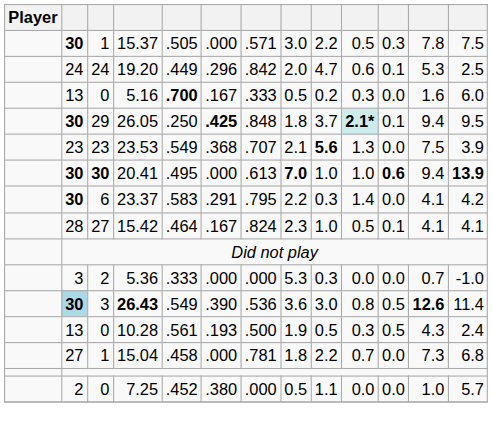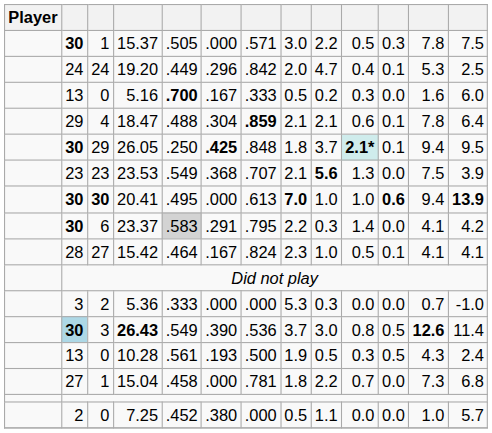19.20 | column 10: 0.6 -> 0.4
+ row: 29 | 4 | 18.47 | .488 | .304 | .859 | 2.1 | 2.1 | 0.6 | 0.1 | 7.8 | 6.4
23.37 | column 5: no background -> lightgrey background
26.43 | column 8: 3.6 -> 3.7
